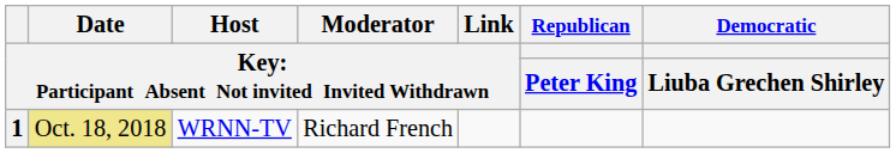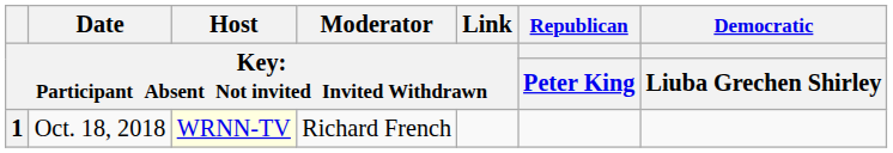1 | column 2: khaki background -> no background
1 | column 3: no background -> lightyellow background
